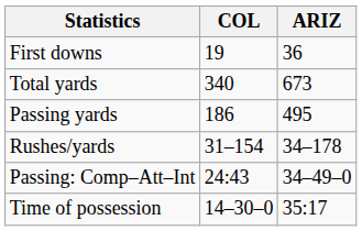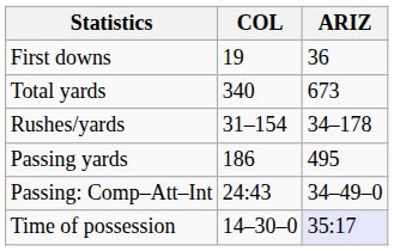rows swapped: Rushes/yards <-> Passing yards
Time of possession | ARIZ: no background -> lavender background
